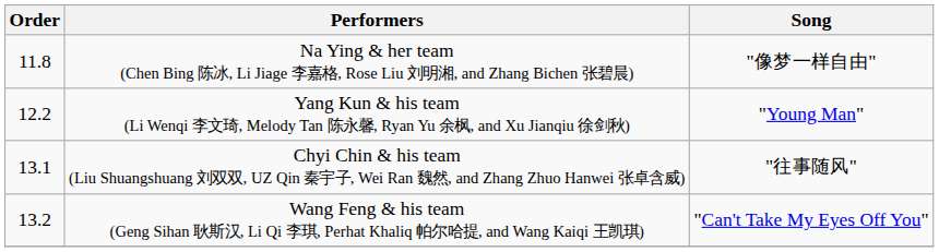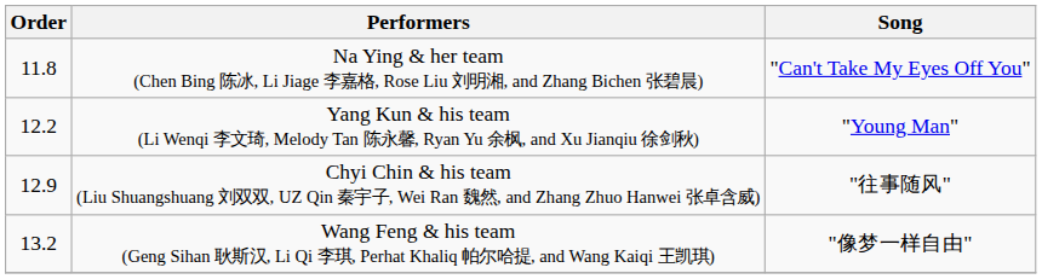row 2 | Song: "像梦一样自由" -> "Can't Take My Eyes Off You"
row 4 | Order: 13.1 -> 12.9
row 5 | Song: "Can't Take My Eyes Off You" -> "像梦一样自由"
